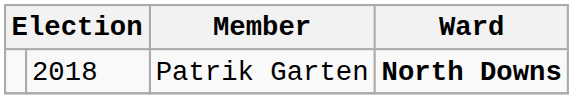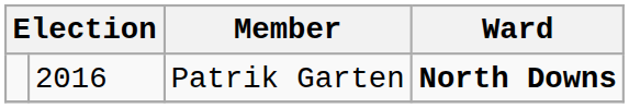Patrik Garten | column 2: 2018 -> 2016
